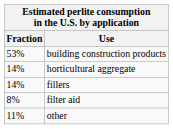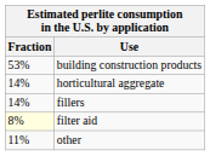filter aid | Fraction: no background -> lightyellow background
